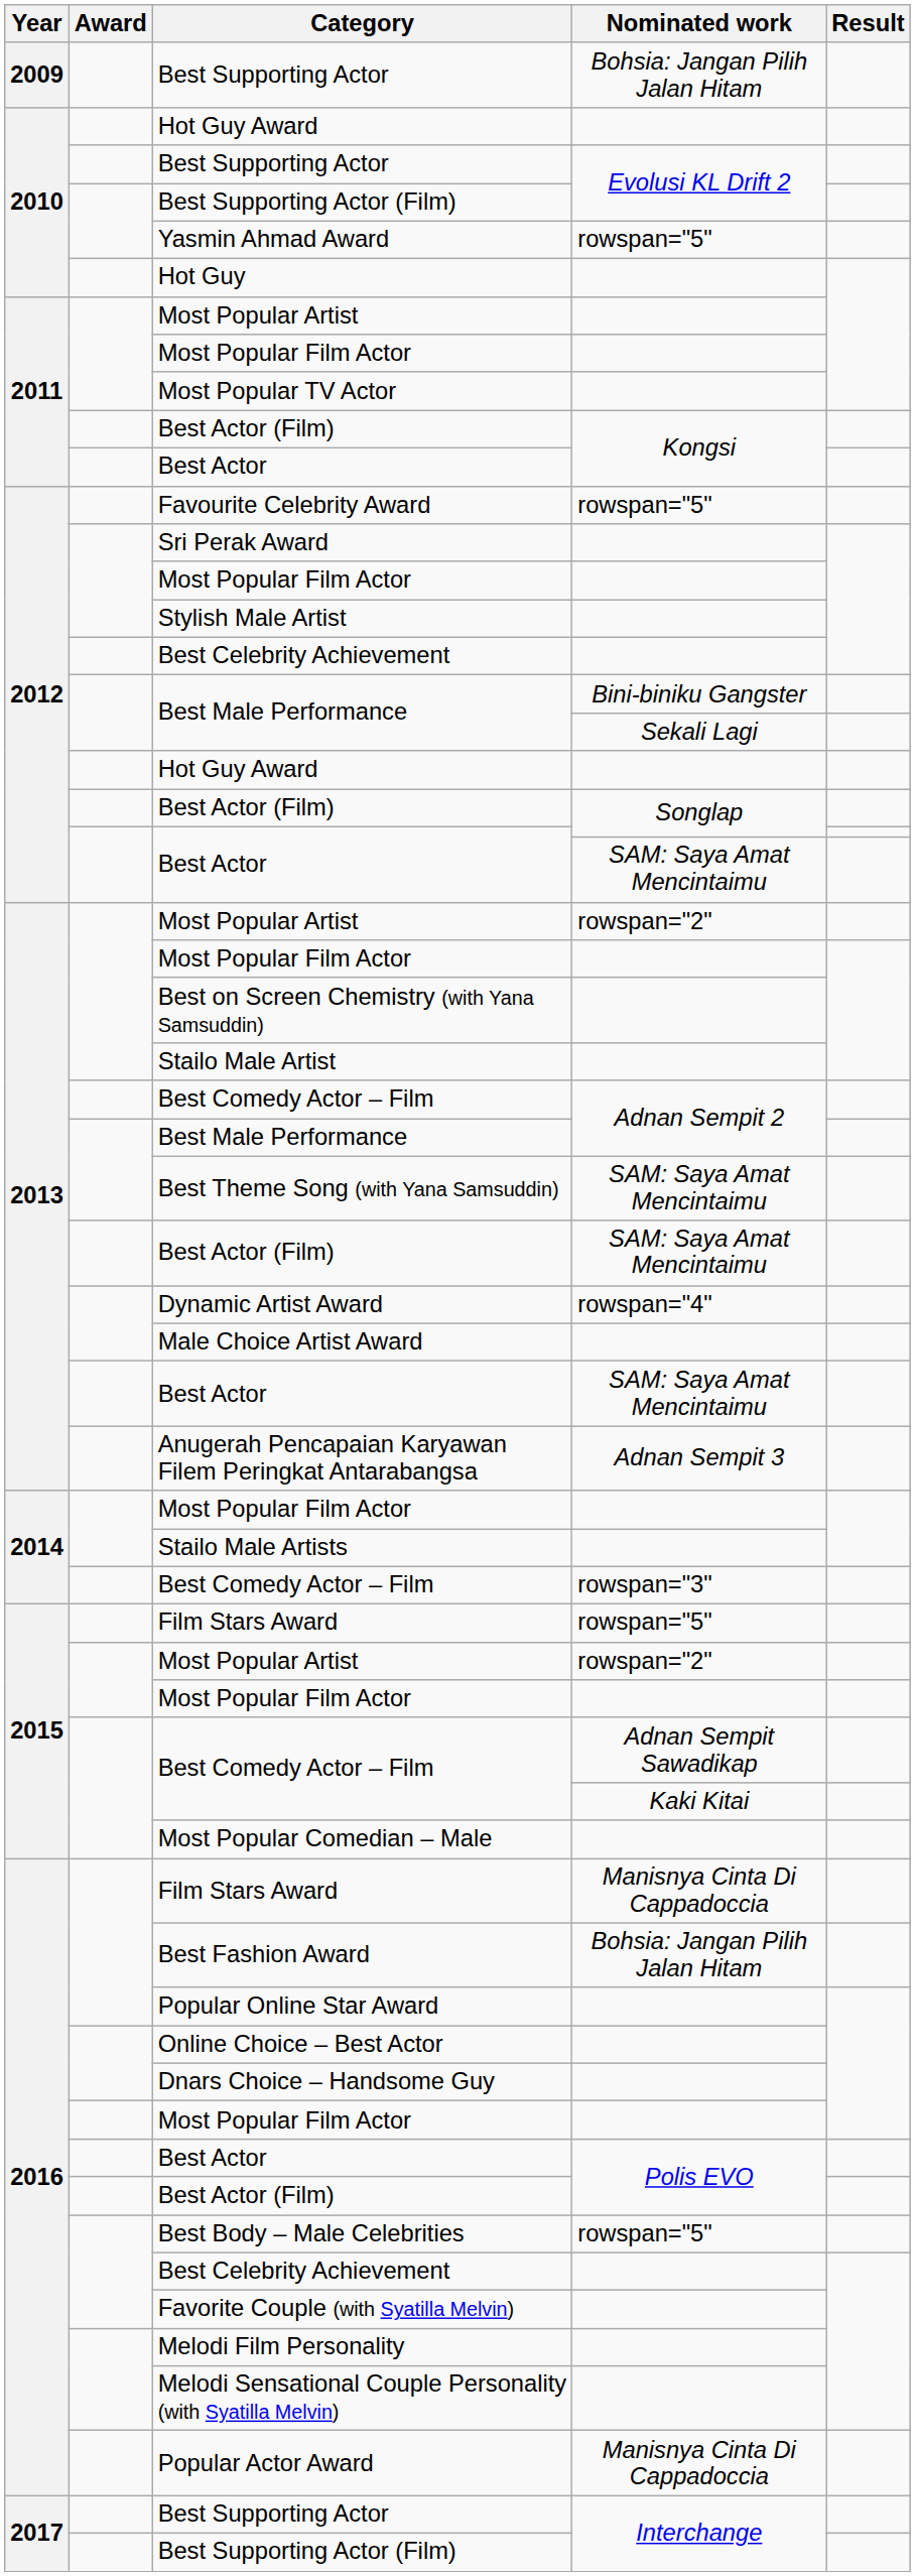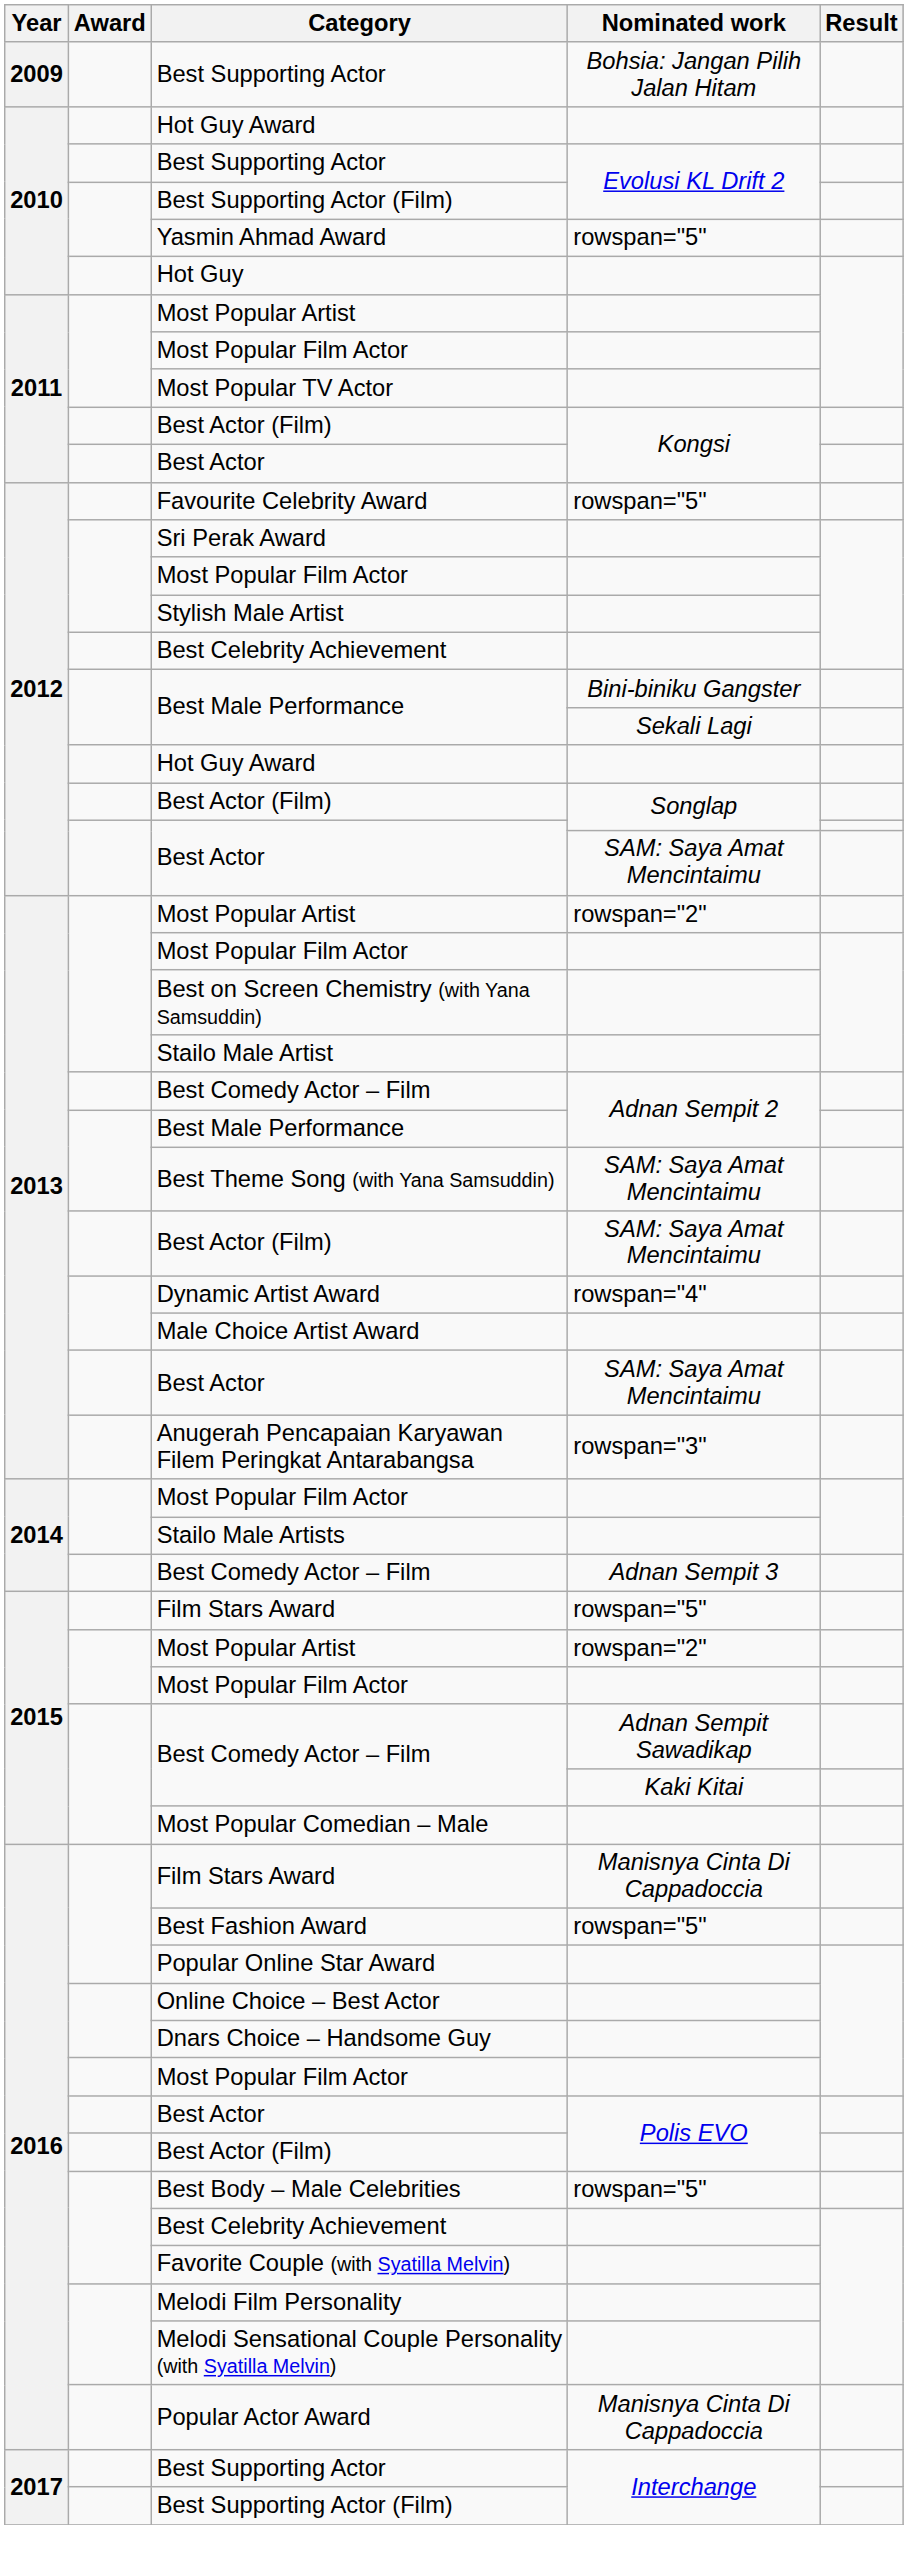Anugerah Pencapaian Karyawan Filem Peringkat Antarabangsa | Nominated work: Adnan Sempit 3 -> rowspan="3"
2014 / Best Comedy Actor – Film | Nominated work: rowspan="3" -> Adnan Sempit 3
Best Fashion Award | Nominated work: Bohsia: Jangan Pilih Jalan Hitam -> rowspan="5"
